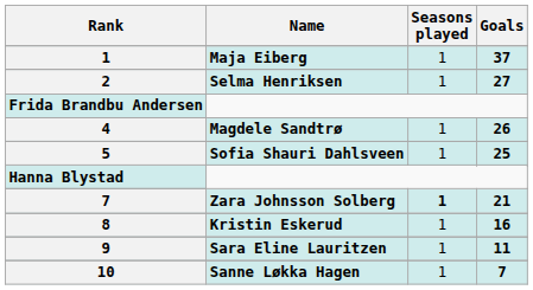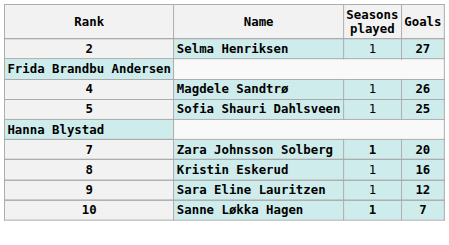- row: 1 | Maja Eiberg | 1 | 37
Zara Johnsson Solberg | Goals: 21 -> 20
Sara Eline Lauritzen | Goals: 11 -> 12
Sanne Løkka Hagen | Seasons played: normal -> bold
